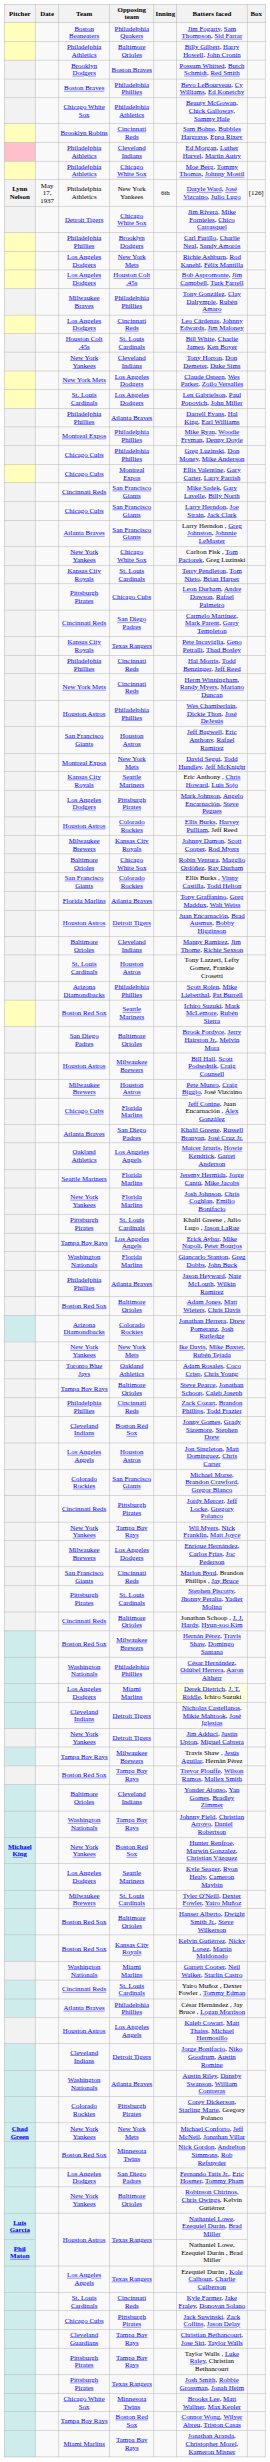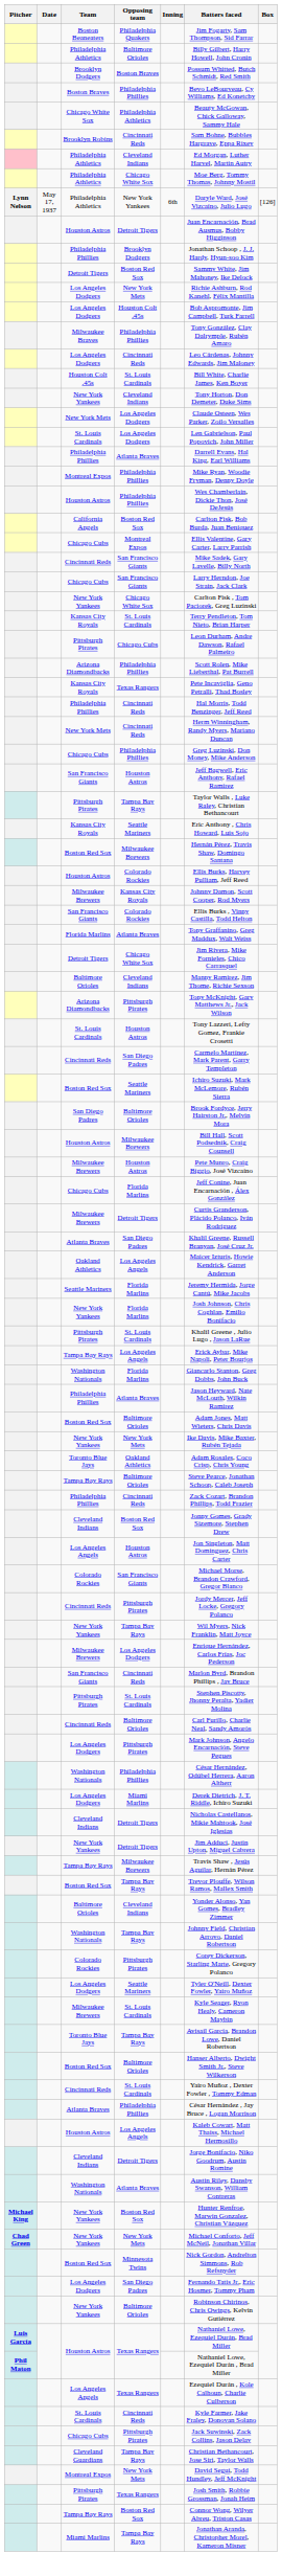rows swapped: Detroit Tigers / Chicago White Sox <-> Houston Astros / Detroit Tigers
Philadelphia Phillies / Brooklyn Dodgers | Batters faced: Carl Furillo, Charlie Neal, Sandy Amorós -> Jonathan Schoop , J. J. Hardy, Hyun-soo Kim
+ row: Detroit Tigers | Boston Red Sox | Sammy White, Jim Mahoney, Ike Delock
rows swapped: Chicago Cubs / Philadelphia Phillies <-> Houston Astros / Philadelphia Phillies
+ row: California Angels | Boston Red Sox | Carlton Fisk, Bob Burda, Juan Beníquez
- row: Atlanta Braves | San Francisco Giants | Larry Herndon , Greg Johnston, Johnnie LeMaster
rows swapped: Cincinnati Reds / San Diego Padres <-> Arizona Diamondbacks / Philadelphia Phillies
rows swapped: Montreal Expos / New York Mets <-> Pittsburgh Pirates / Tampa Bay Rays
rows swapped: Los Angeles Dodgers / Pittsburgh Pirates <-> Boston Red Sox / Milwaukee Brewers
- row: Baltimore Orioles | Chicago White Sox | Robin Ventura, Magglio Ordóñez, Ray Durham
+ row: Arizona Diamondbacks | Pittsburgh Pirates | Tony McKnight, Gary Matthews Jr., Jack Wilson
+ row: Milwaukee Brewers | Detroit Tigers | Curtis Granderson, Plácido Polanco, Iván Rodríguez
- row: Arizona Diamondbacks | Colorado Rockies | Jonathan Herrera, Drew Pomeranz, Josh Rutledge
Cincinnati Reds / Baltimore Orioles | Batters faced: Jonathan Schoop , J. J. Hardy, Hyun-soo Kim -> Carl Furillo, Charlie Neal, Sandy Amorós
Los Angeles Dodgers / Miami Marlins | Batters faced: lightyellow background -> no background
rows swapped: Colorado Rockies / Pittsburgh Pirates <-> New York Yankees / Boston Red Sox
Los Angeles Dodgers / Seattle Mariners | Batters faced: Kyle Seager, Ryon Healy, Cameron Maybin -> Tyler O'Neill, Dexter Fowler, Yairo Muñoz
Milwaukee Brewers / St. Louis Cardinals | Batters faced: Tyler O'Neill, Dexter Fowler, Yairo Muñoz -> Kyle Seager, Ryon Healy, Cameron Maybin
+ row: Toronto Blue Jays | Tampa Bay Rays | Avisaíl García, Brandon Lowe, Daniel Robertson
- row: Boston Red Sox | Kansas City Royals | Kelvin Gutiérrez, Nicky Lopez, Martin Maldonado
- row: Washington Nationals | Miami Marlins | Garrett Cooper, Neil Walker, Starlin Castro
- row: Chicago White Sox | Minnesota Twins | Brooks Lee, Matt Wallner, Max Kepler
